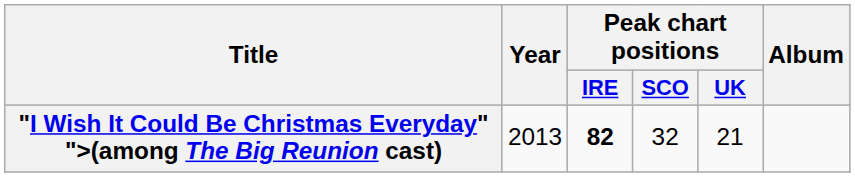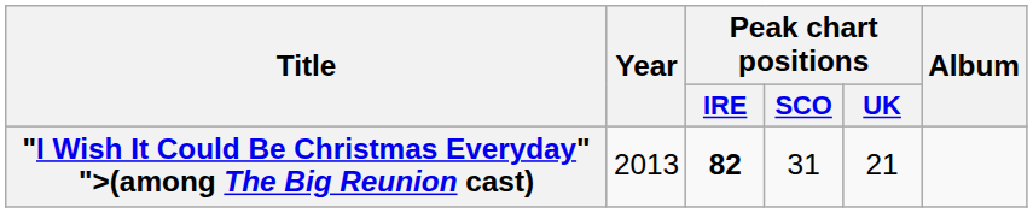row 3 | Peak chart positions / SCO: 32 -> 31
